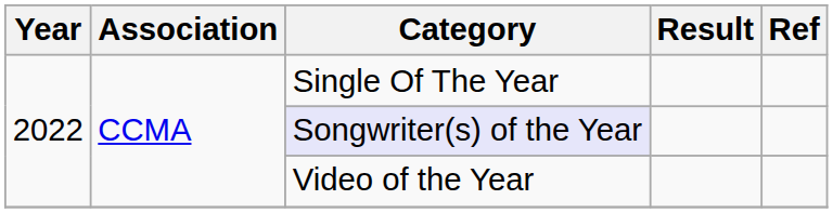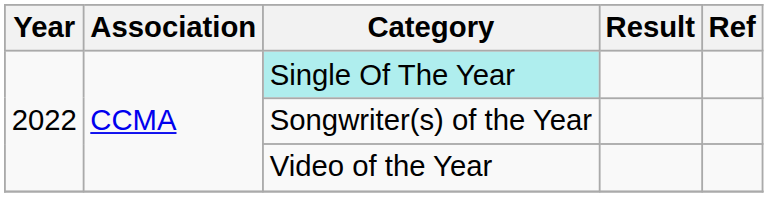Single Of The Year | Category: no background -> paleturquoise background
Songwriter(s) of the Year | Category: lavender background -> no background
